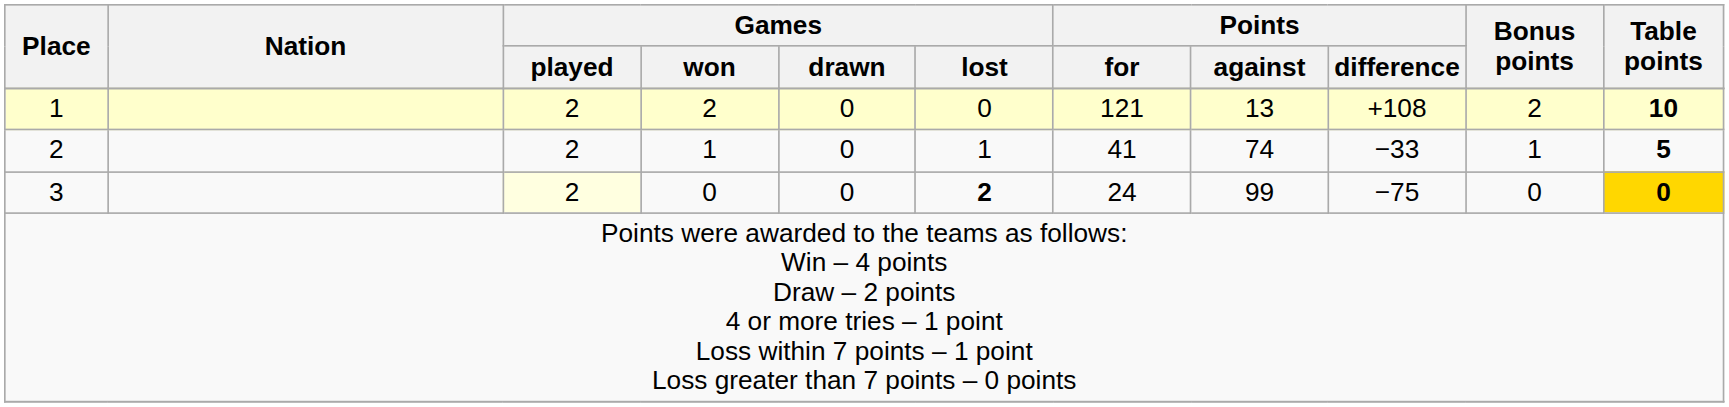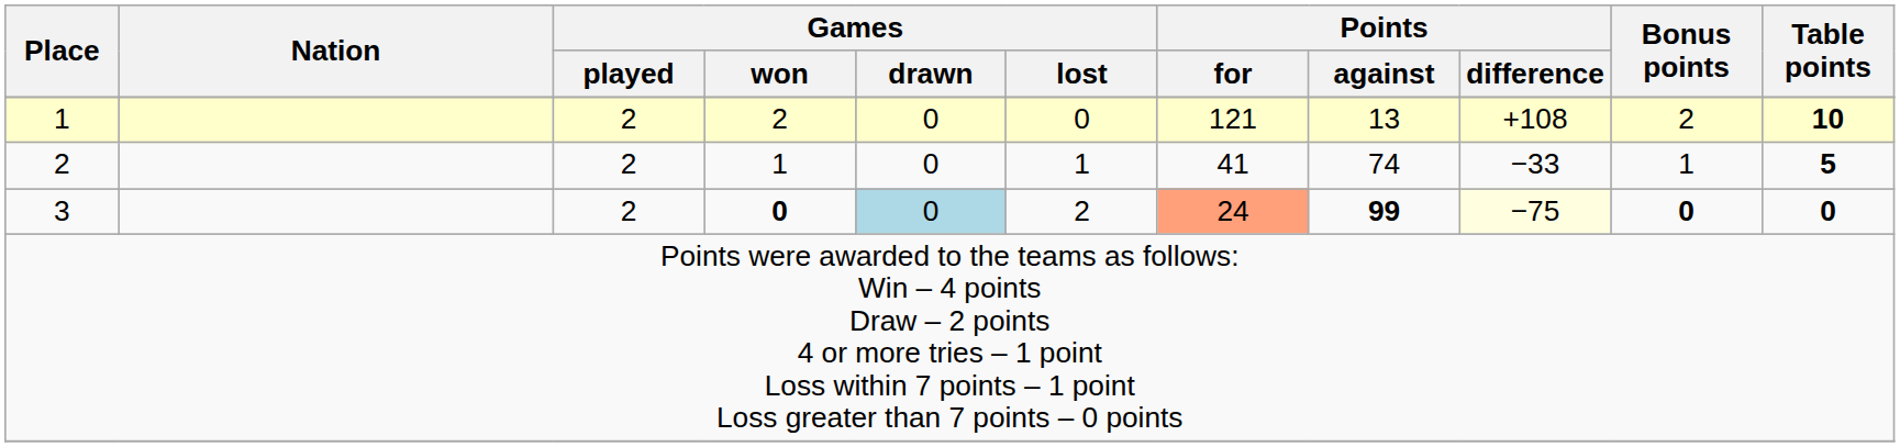3 | Games / played: lightyellow background -> no background
3 | Games / won: normal -> bold
3 | Games / drawn: no background -> lightblue background
3 | Games / lost: bold -> normal
3 | Points / for: no background -> lightsalmon background
3 | Points / against: normal -> bold
3 | Points / difference: no background -> lightyellow background
3 | Bonus points: normal -> bold
3 | Table points: gold background -> no background
